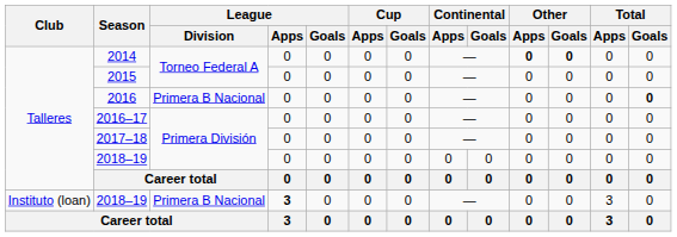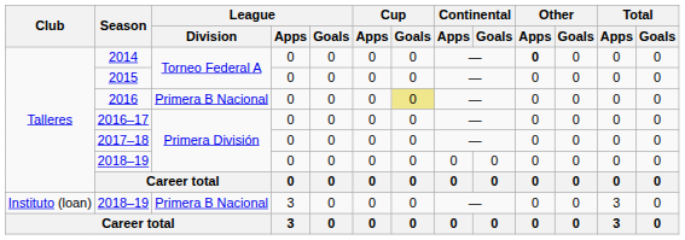2014 | Other / Goals: bold -> normal
2016 | Cup / Goals: no background -> khaki background
2016 | Total / Goals: bold -> normal
2018–19 / Primera B Nacional | League / Apps: bold -> normal
